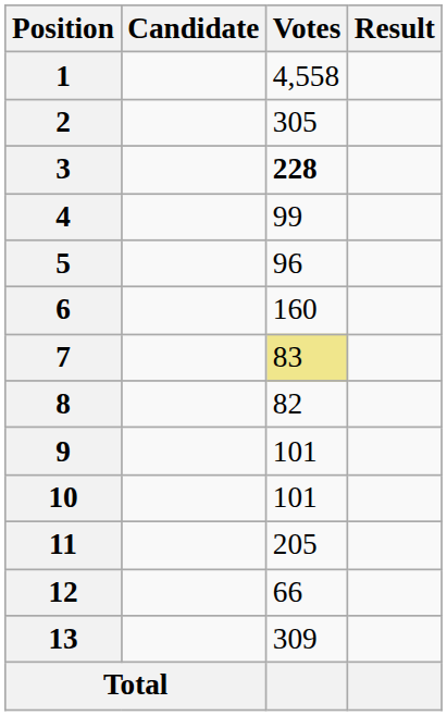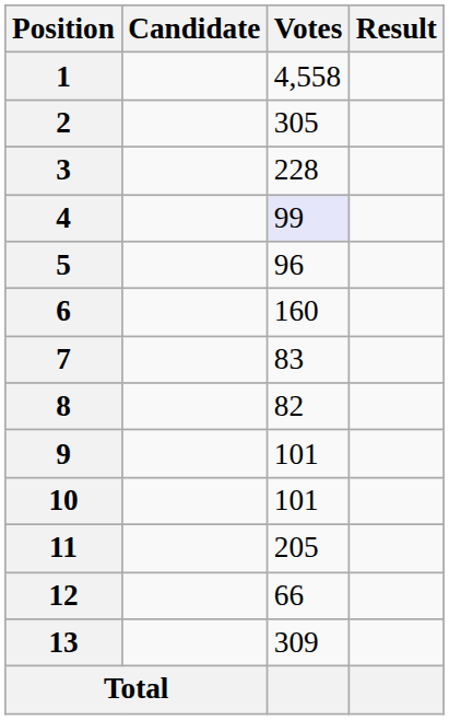3 | Votes: bold -> normal
4 | Votes: no background -> lavender background
7 | Votes: khaki background -> no background
